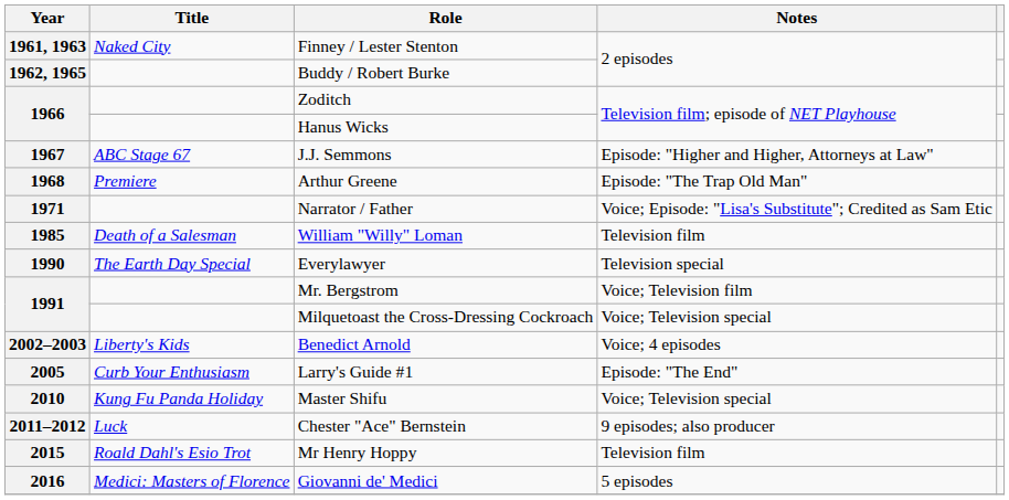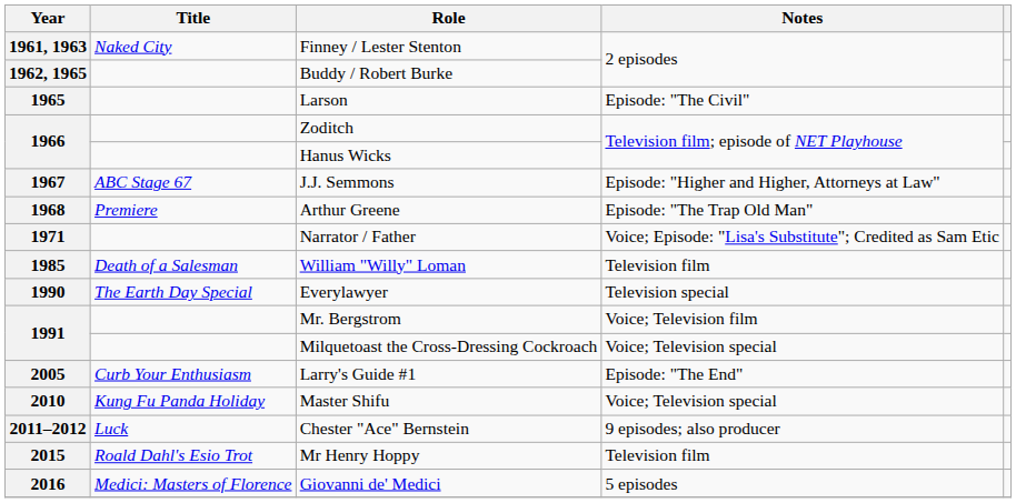+ row: 1965 | Larson | Episode: "The Civil"
- row: 2002–2003 | Liberty's Kids | Benedict Arnold | Voice; 4 episodes
